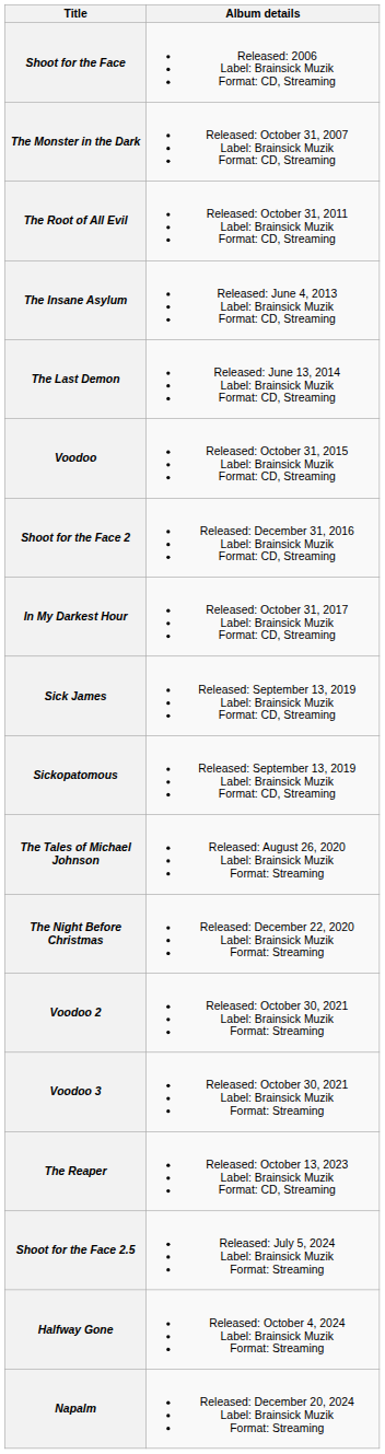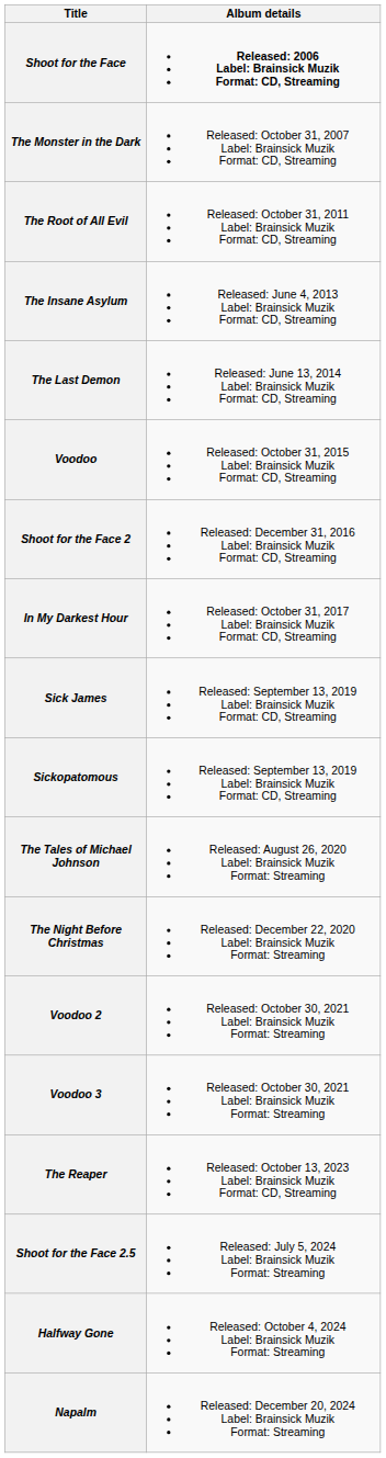Shoot for the Face | Album details: normal -> bold
